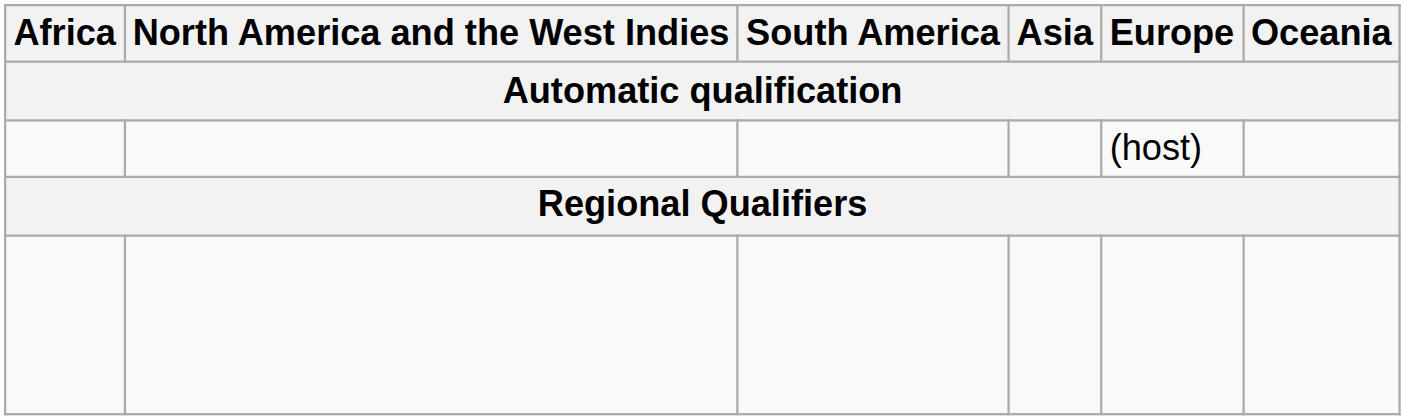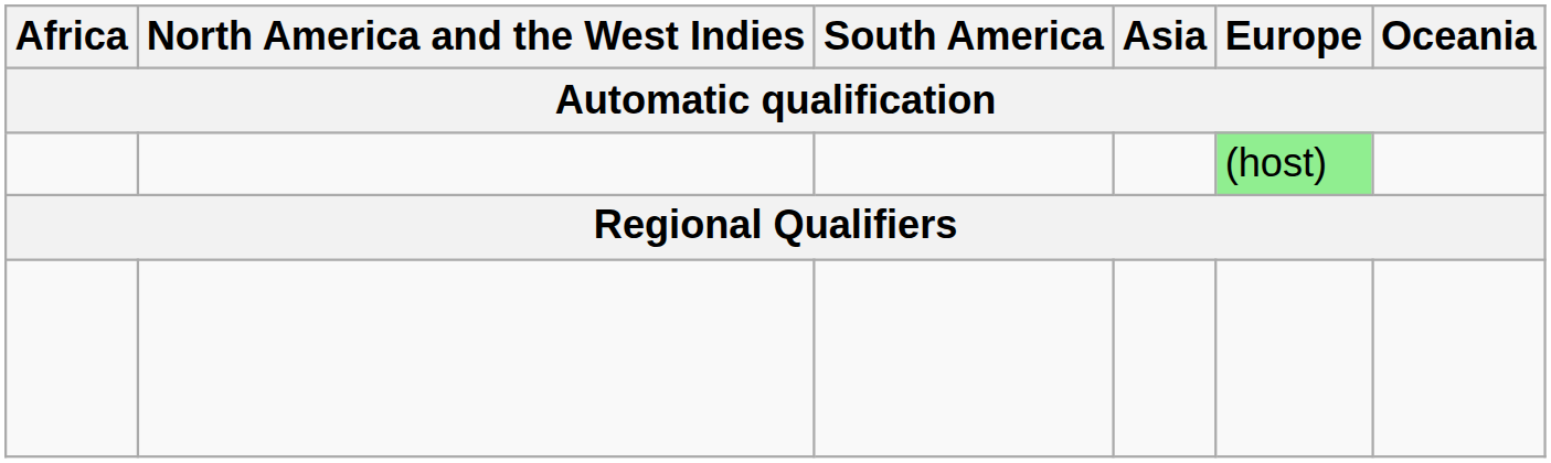row 3 | Europe: no background -> lightgreen background
